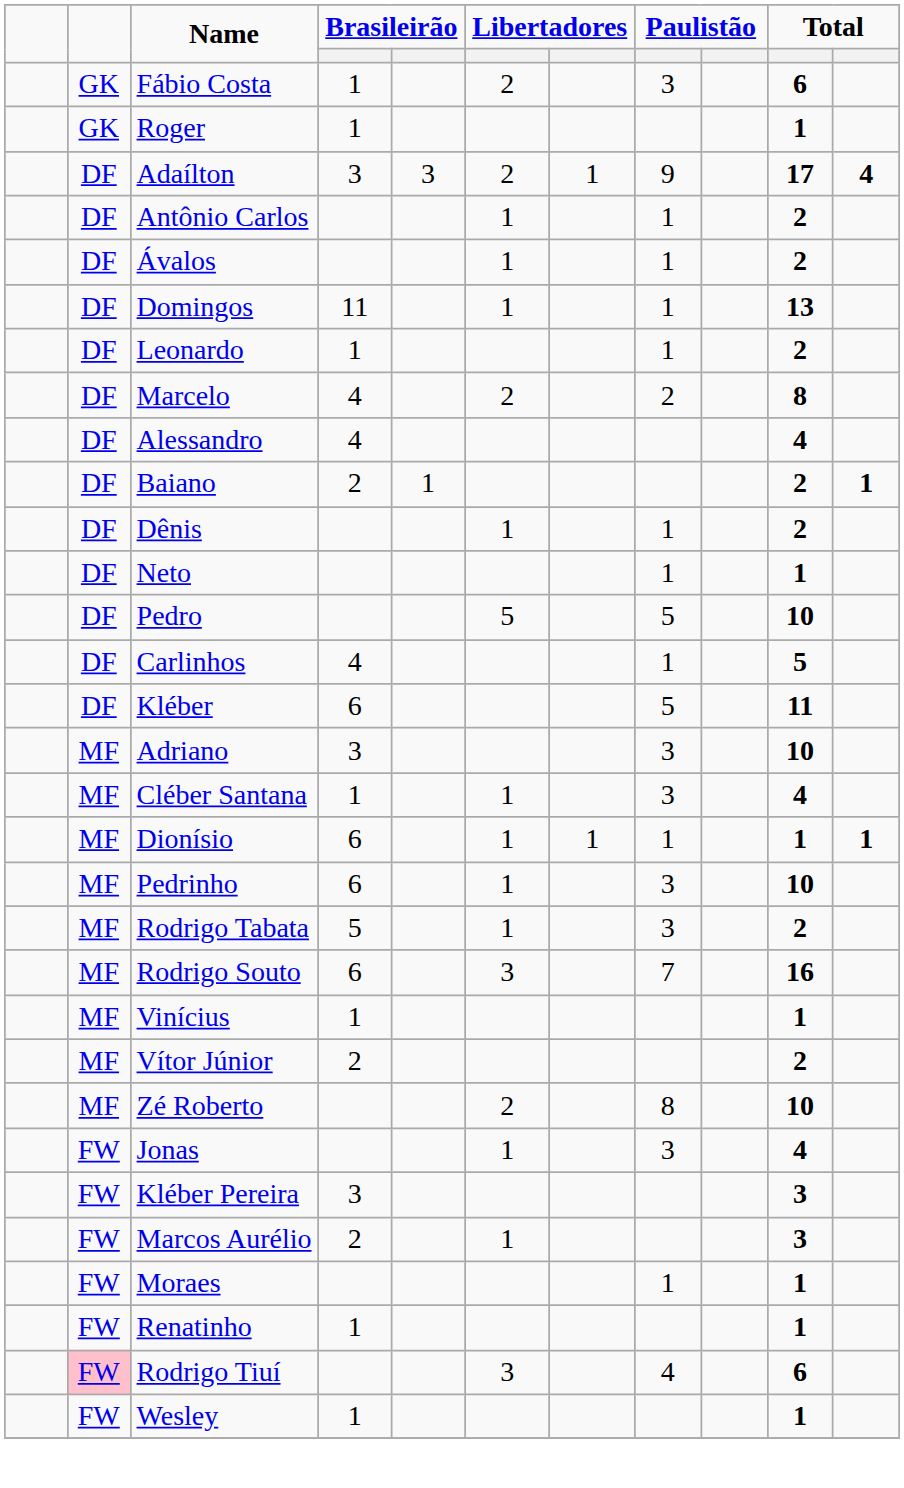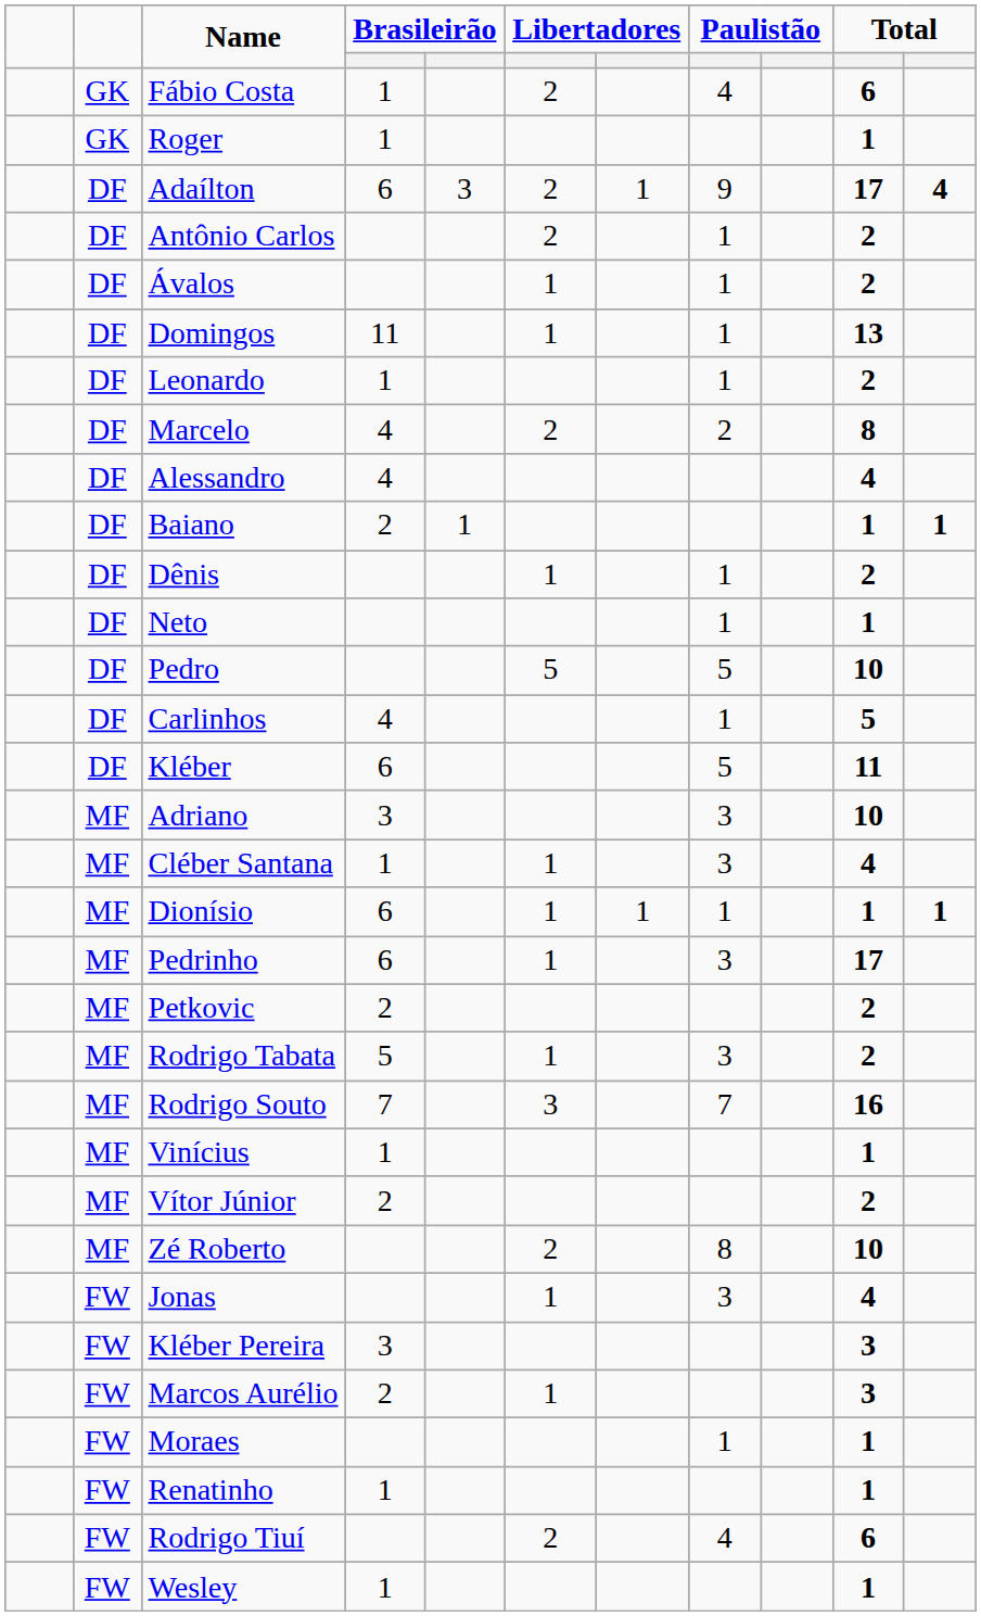Fábio Costa | column 8: 3 -> 4
Adaílton | column 4: 3 -> 6
Antônio Carlos | column 6: 1 -> 2
Baiano | column 10: 2 -> 1
Pedrinho | column 10: 10 -> 17
+ row: MF | Petkovic | 2 | 2
Rodrigo Souto | column 4: 6 -> 7
Rodrigo Tiuí | column 2: pink background -> no background
Rodrigo Tiuí | column 6: 3 -> 2
